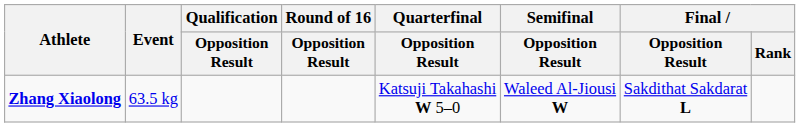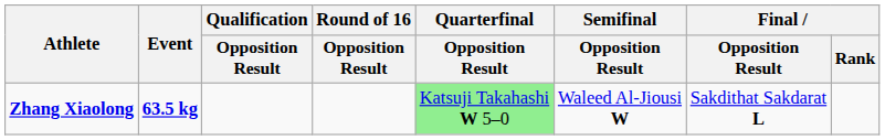Zhang Xiaolong | Event: normal -> bold
Zhang Xiaolong | Quarterfinal / Opposition Result: no background -> lightgreen background
